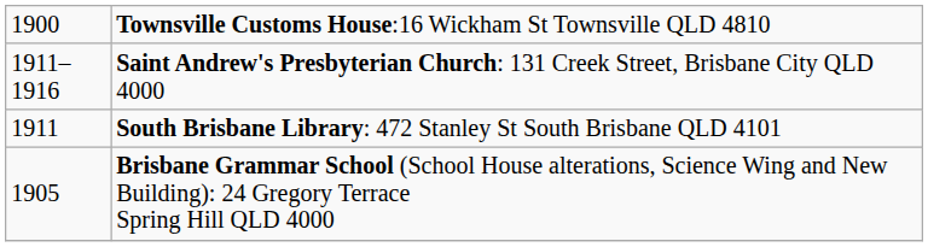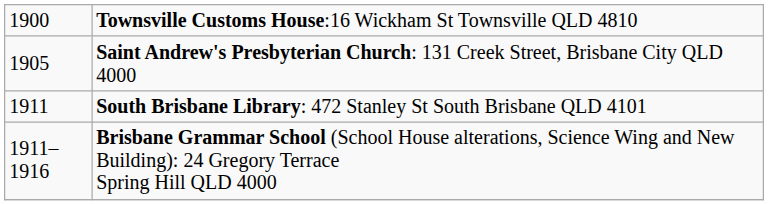row 2 | column 1: 1911–1916 -> 1905
row 4 | column 1: 1905 -> 1911–1916
